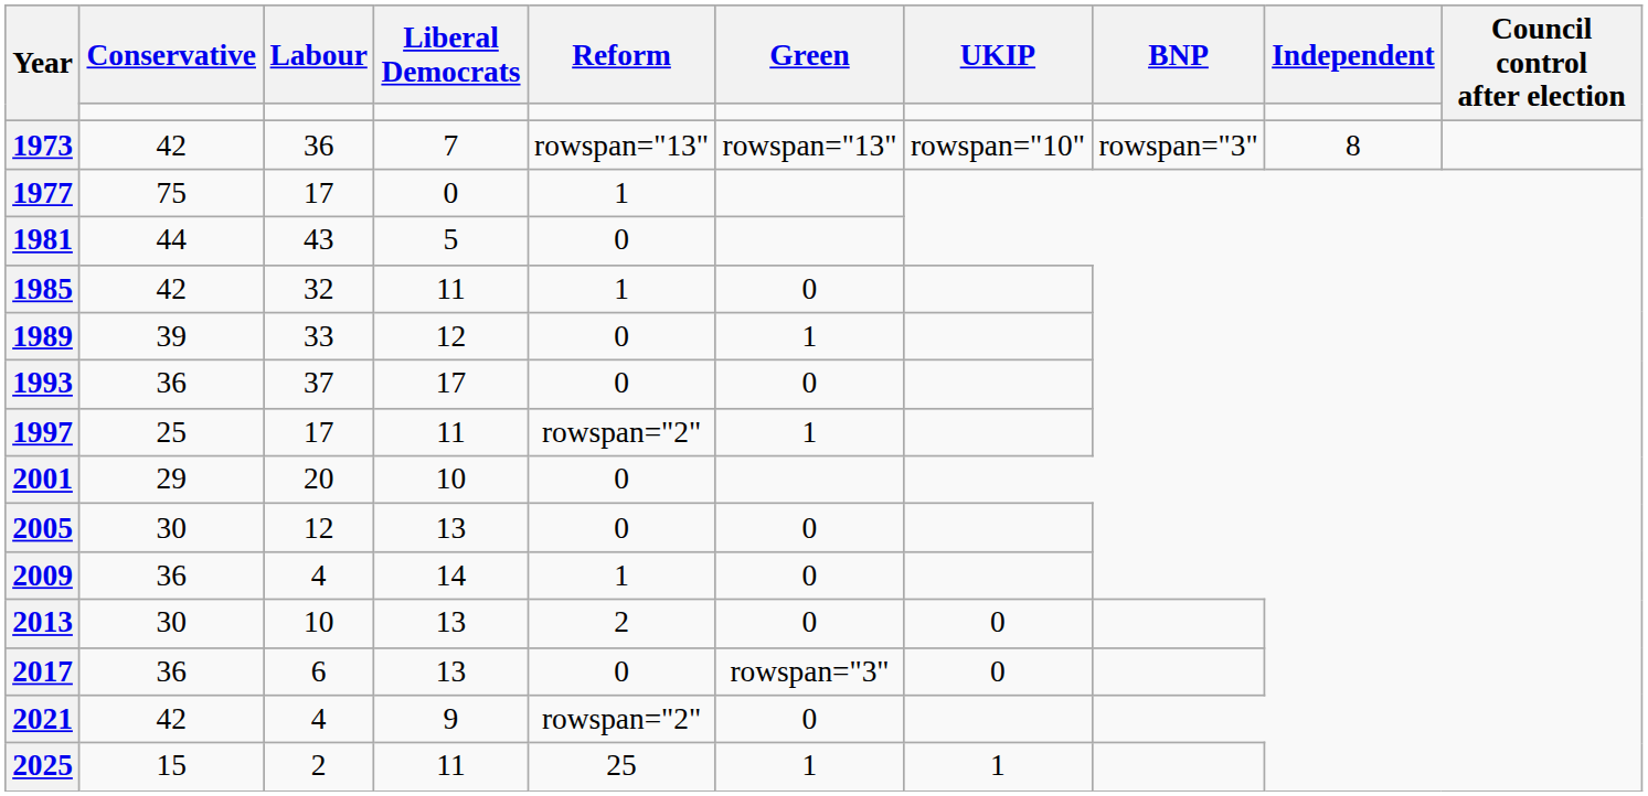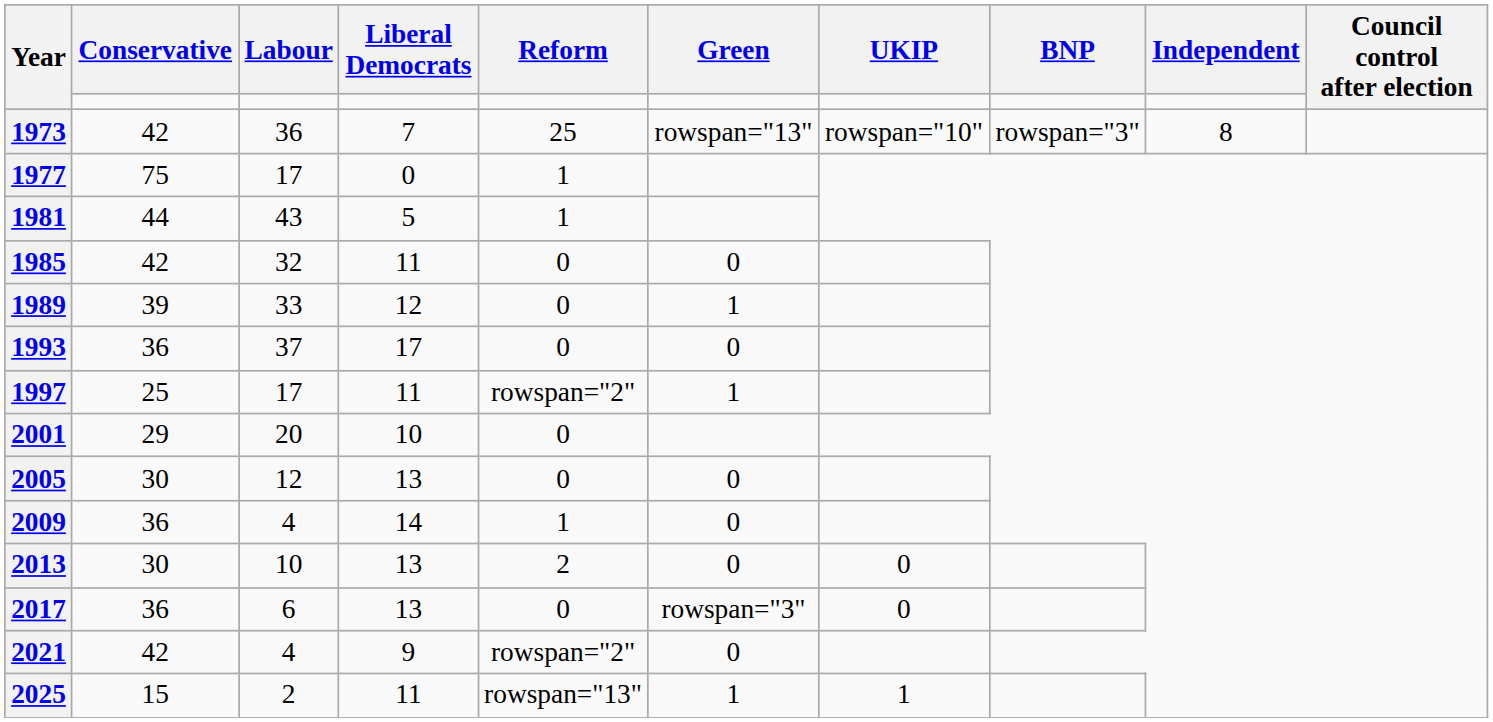1973 | Reform: rowspan="13" -> 25
1981 | Reform: 0 -> 1
1985 | Reform: 1 -> 0
2025 | Reform: 25 -> rowspan="13"
